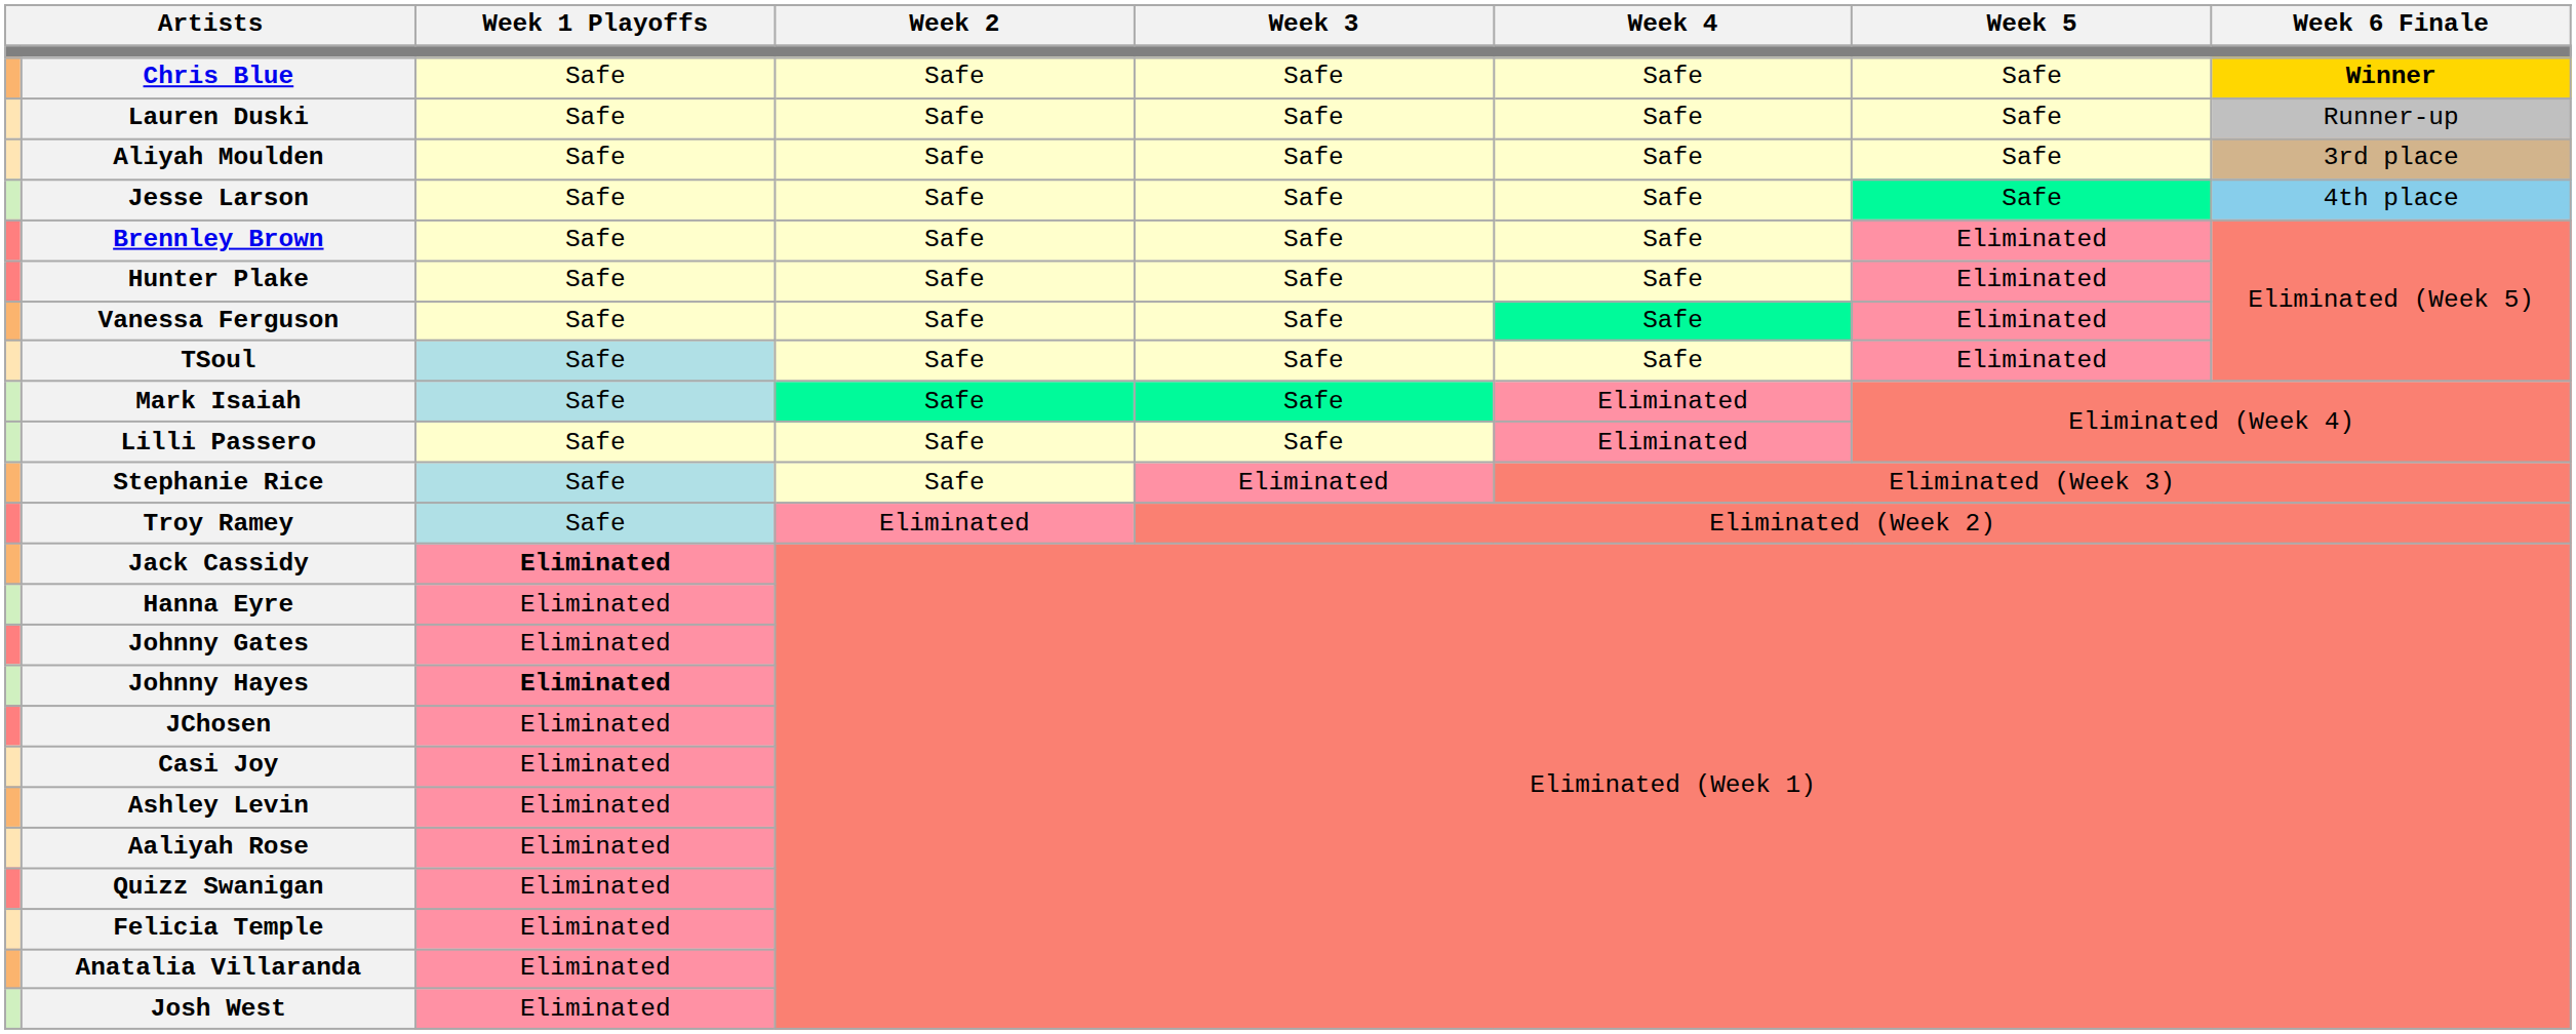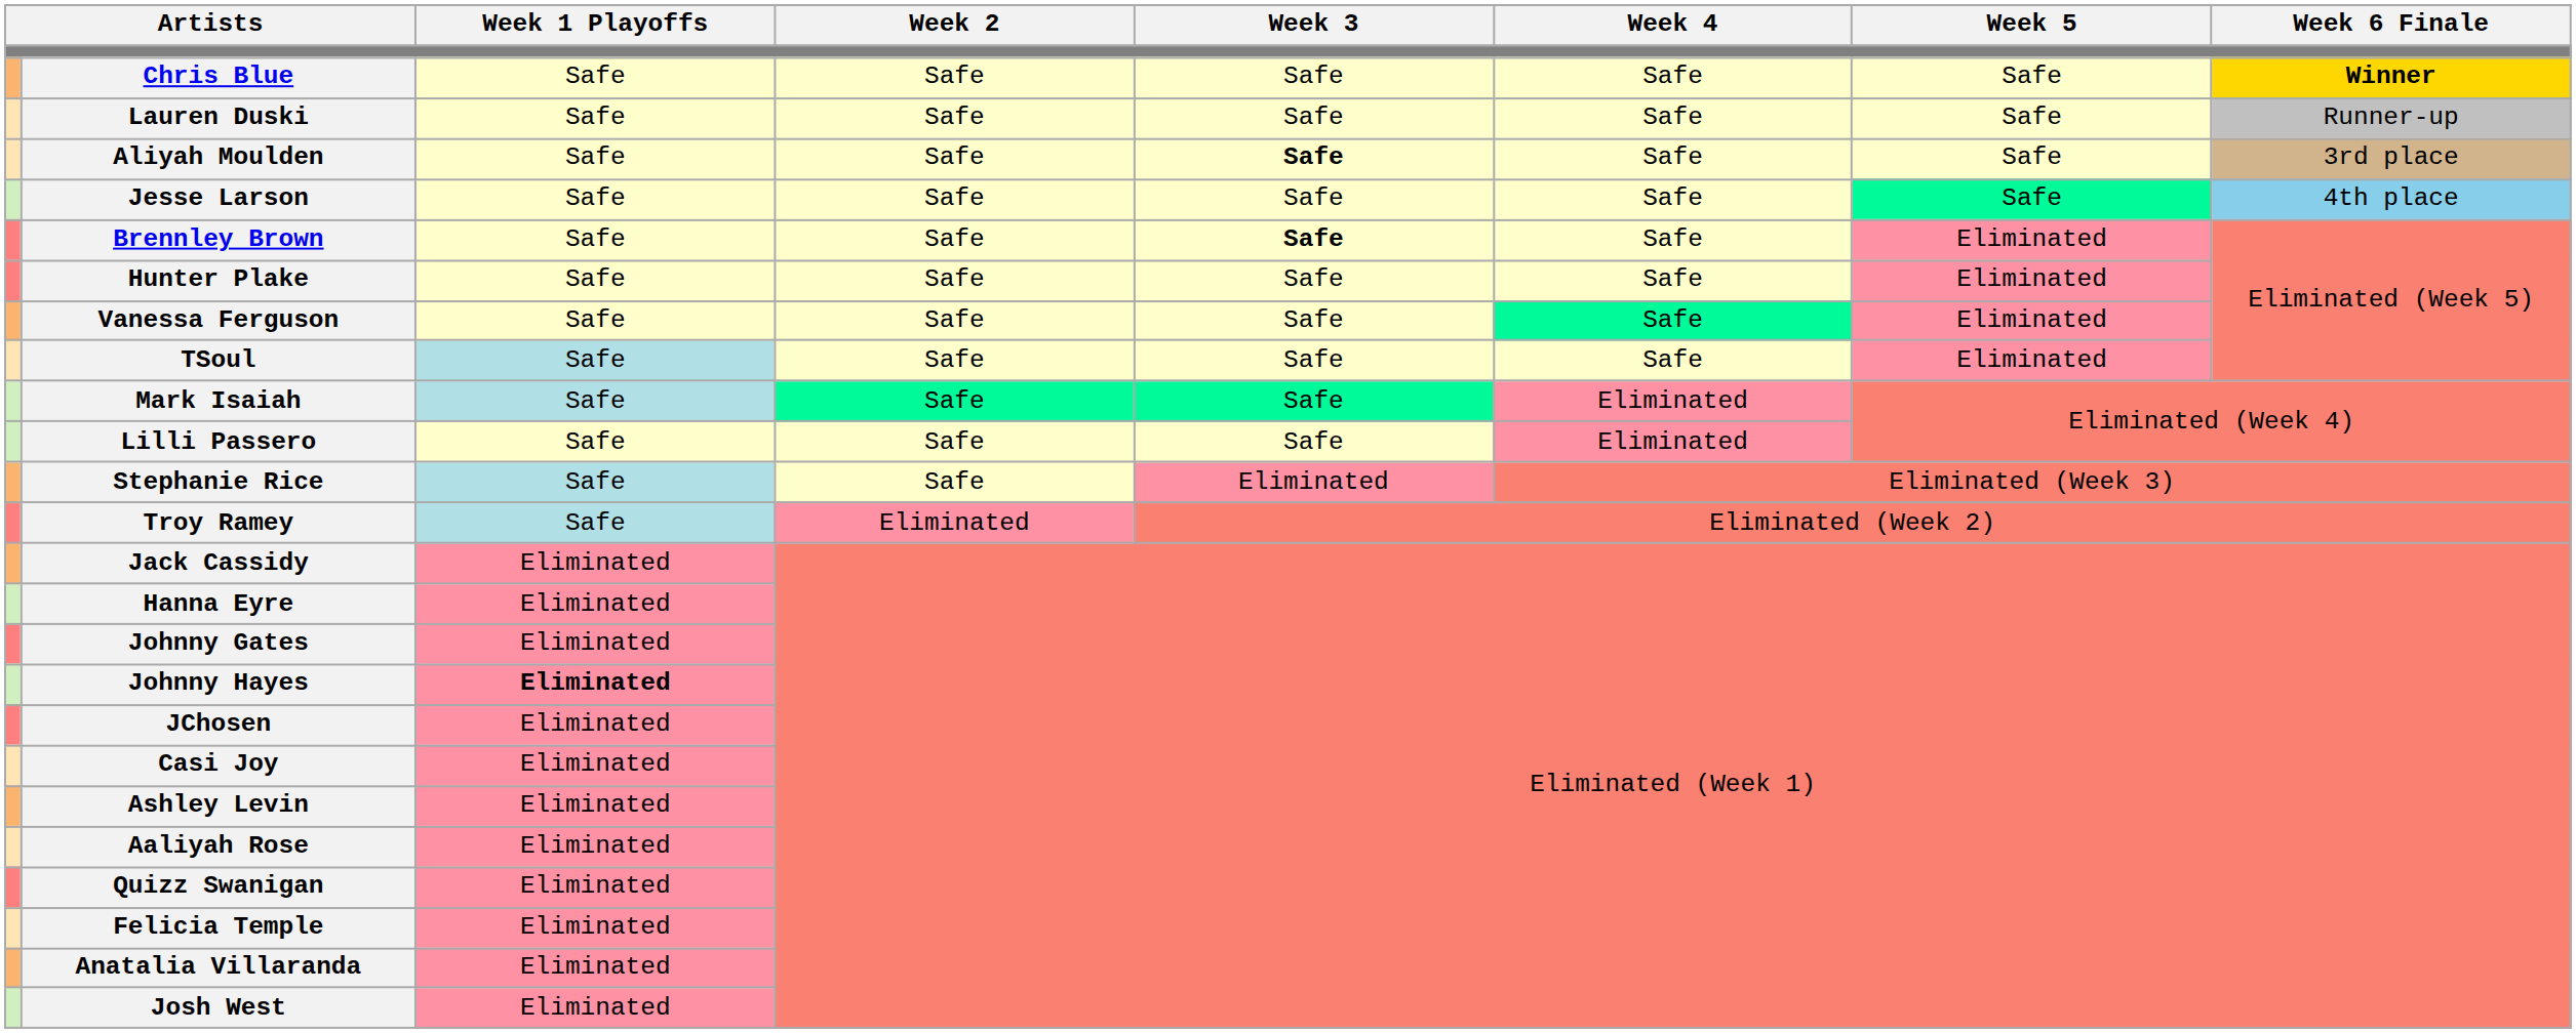Aliyah Moulden | Week 3: normal -> bold
Brennley Brown | Week 3: normal -> bold
Jack Cassidy | Week 1 Playoffs: bold -> normal
